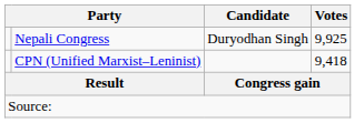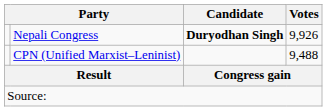Nepali Congress | Candidate: normal -> bold
Nepali Congress | Votes: 9,925 -> 9,926
CPN (Unified Marxist–Leninist) | Votes: 9,418 -> 9,488
